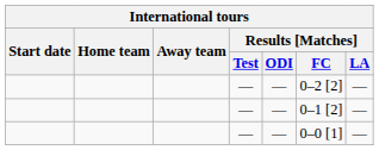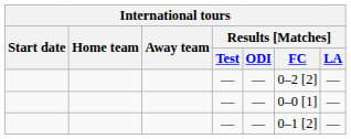row 5 | Results [Matches] / FC: 0–1 [2] -> 0–0 [1]
row 6 | Results [Matches] / FC: 0–0 [1] -> 0–1 [2]
